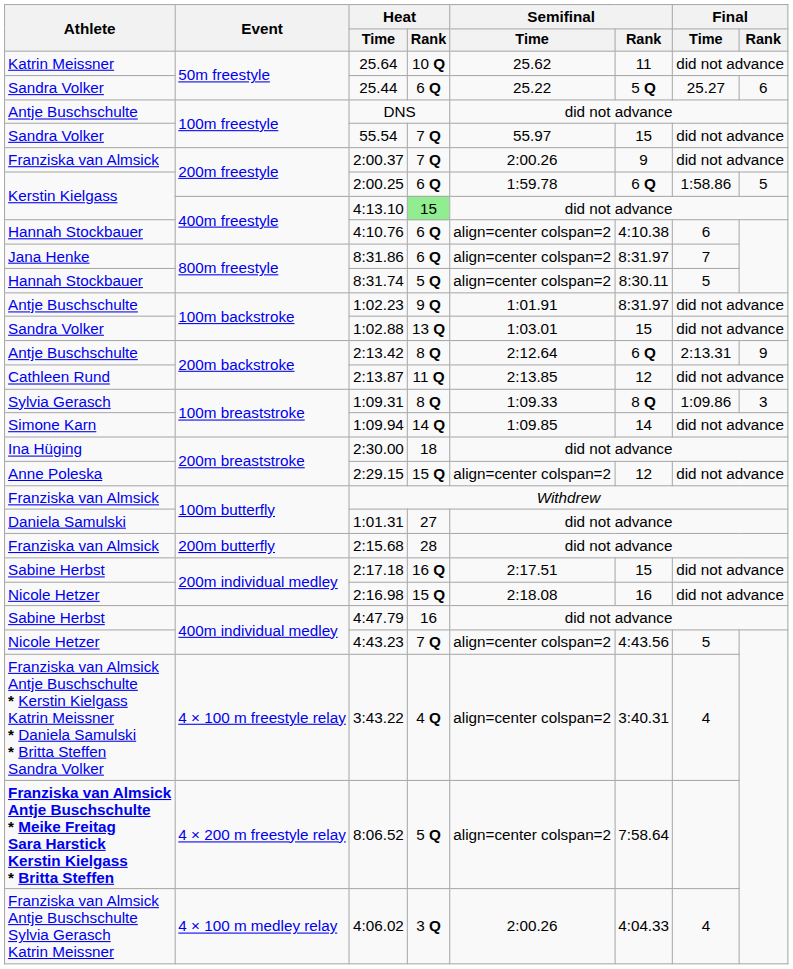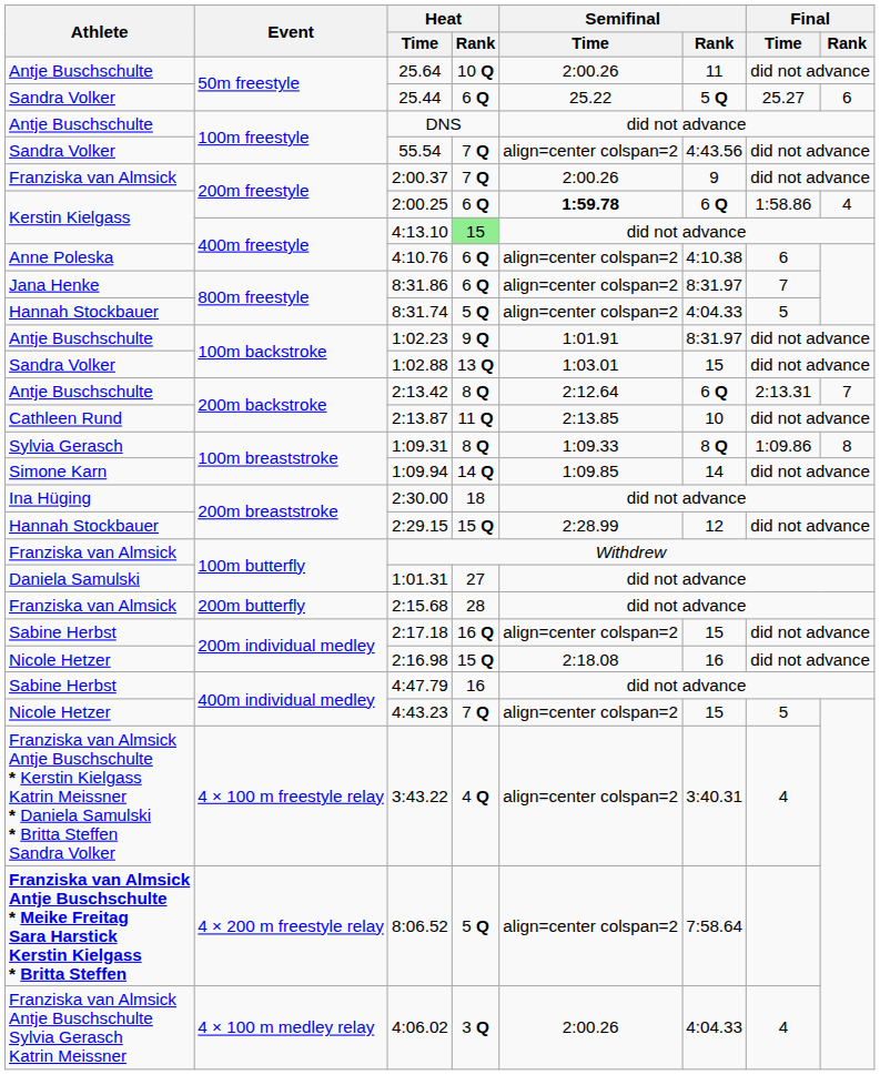25.64 | Athlete: Katrin Meissner -> Antje Buschschulte
25.64 | Semifinal / Time: 25.62 -> 2:00.26
55.54 | Semifinal / Time: 55.97 -> align=center colspan=2
55.54 | Semifinal / Rank: 15 -> 4:43.56
2:00.25 | Semifinal / Time: normal -> bold
2:00.25 | Final / Rank: 5 -> 4
4:10.76 | Athlete: Hannah Stockbauer -> Anne Poleska
8:31.74 | Semifinal / Rank: 8:30.11 -> 4:04.33
2:13.42 | Final / Rank: 9 -> 7
2:13.87 | Semifinal / Rank: 12 -> 10
1:09.31 | Final / Rank: 3 -> 8
2:29.15 | Athlete: Anne Poleska -> Hannah Stockbauer
2:29.15 | Semifinal / Time: align=center colspan=2 -> 2:28.99
2:17.18 | Semifinal / Time: 2:17.51 -> align=center colspan=2
4:43.23 | Semifinal / Rank: 4:43.56 -> 15
